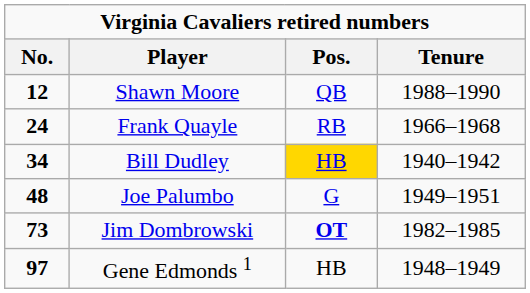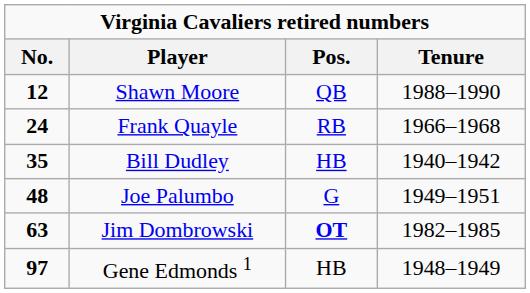Bill Dudley | No.: 34 -> 35
Bill Dudley | Pos.: gold background -> no background
Jim Dombrowski | No.: 73 -> 63
